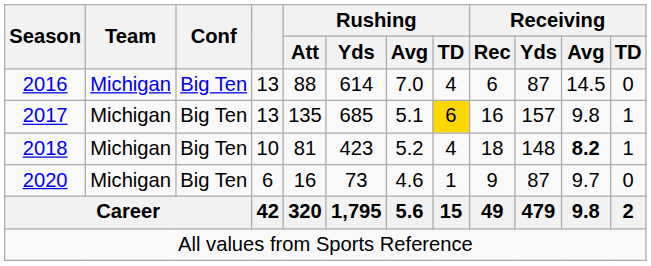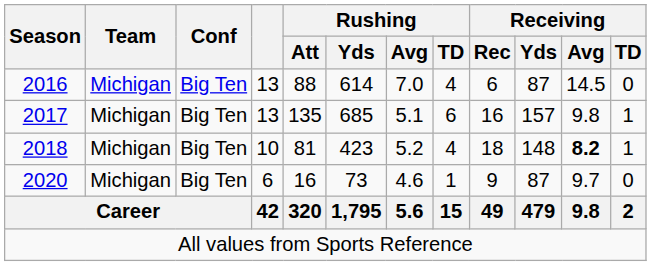2017 | Rushing / TD: gold background -> no background
